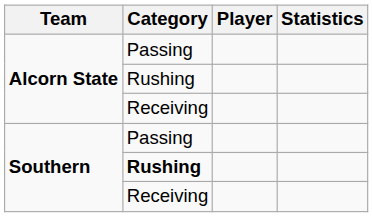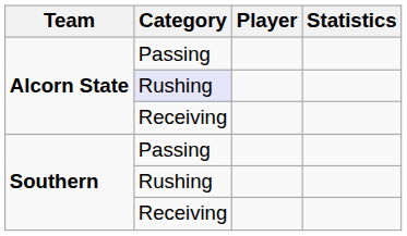Alcorn State / Rushing | Category: no background -> lavender background
Southern / Rushing | Category: bold -> normal
